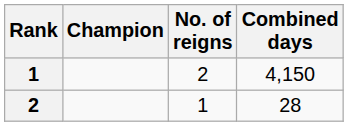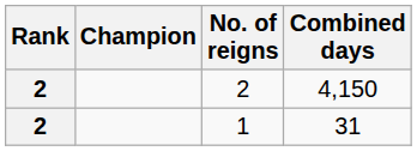row 2 | Rank: 1 -> 2
row 3 | Combined days: 28 -> 31
